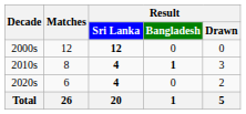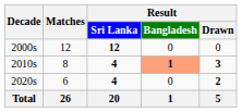2010s | Result / Bangladesh: no background -> lightsalmon background
2010s | Result / Drawn: normal -> bold
2020s | Result / Drawn: normal -> bold
